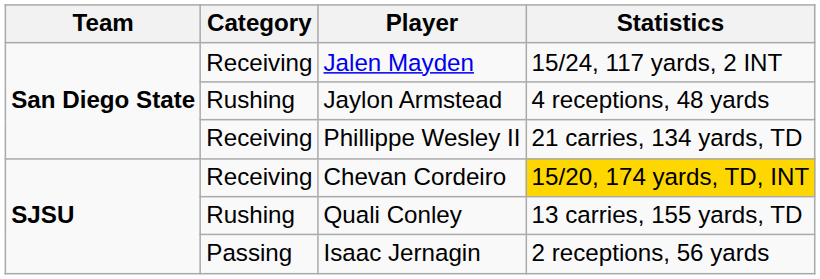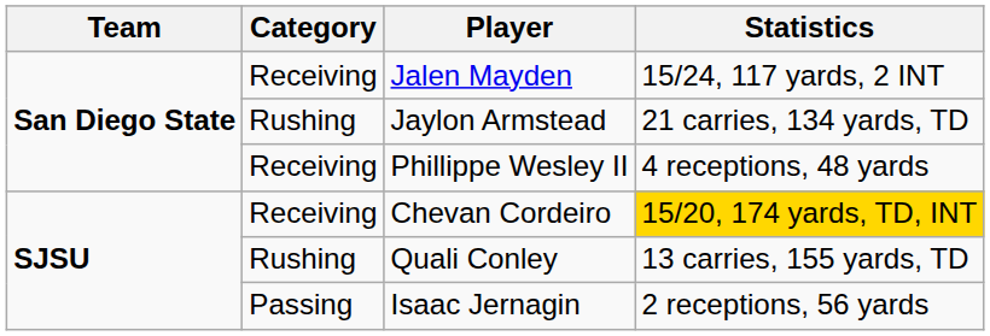Jaylon Armstead | Statistics: 4 receptions, 48 yards -> 21 carries, 134 yards, TD
Phillippe Wesley II | Statistics: 21 carries, 134 yards, TD -> 4 receptions, 48 yards
